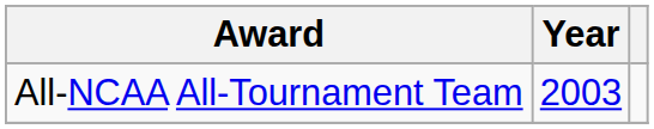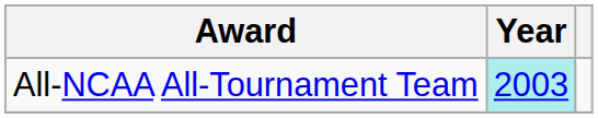row 2 | Year: no background -> paleturquoise background
